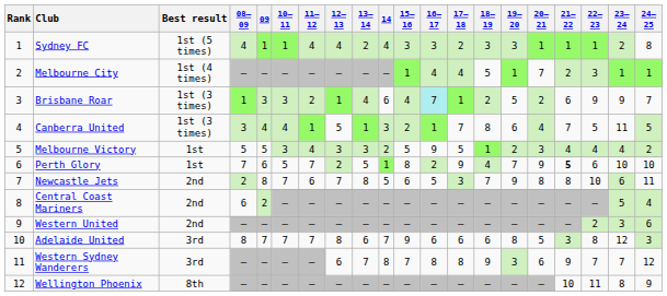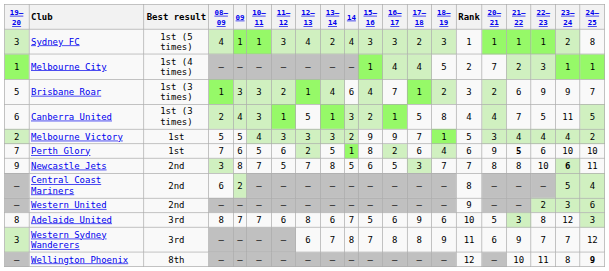columns swapped: Rank <-> 19–20
Sydney FC | 11–12: 4 -> 3
Brisbane Roar | 16–17: paleturquoise background -> no background
Canberra United | 08–09: 3 -> 2
Canberra United | 10–11: 4 -> 3
Canberra United | 17–18: 7 -> 5
Melbourne Victory | 10–11: 3 -> 4
Melbourne Victory | 11–12: 4 -> 3
Melbourne Victory | 15–16: 5 -> 9
Melbourne Victory | 17–18: 5 -> 7
Perth Glory | 11–12: 7 -> 6
Perth Glory | 17–18: 9 -> 6
Newcastle Jets | 08–09: 2 -> 3
Newcastle Jets | 11–12: 6 -> 5
Newcastle Jets | 23–24: normal -> bold
Adelaide United | 11–12: 7 -> 6
Adelaide United | 15–16: 9 -> 5
Adelaide United | 17–18: 6 -> 9
Wellington Phoenix | 24–25: normal -> bold
